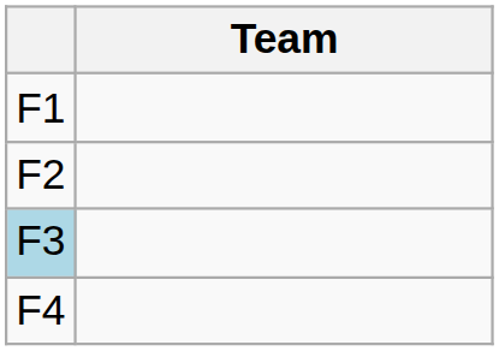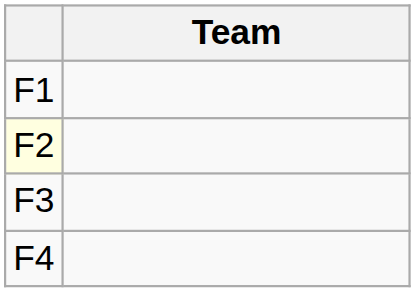F2 | column 1: no background -> lightyellow background
F3 | column 1: lightblue background -> no background
